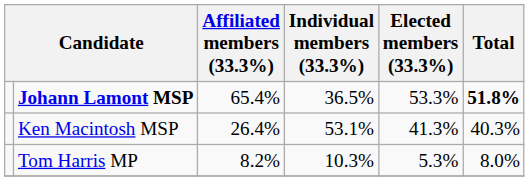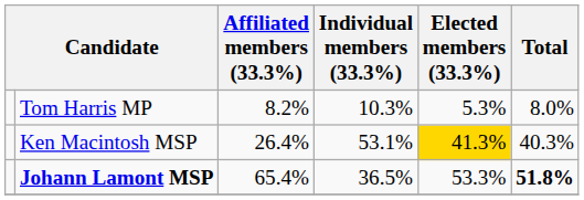rows swapped: Johann Lamont MSP <-> Tom Harris MP
Ken Macintosh MSP | Elected members (33.3%): no background -> gold background
